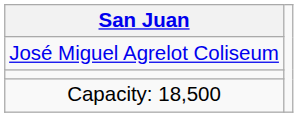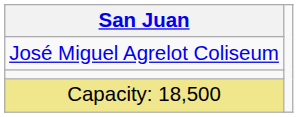Capacity: 18,500 | San Juan: no background -> khaki background
